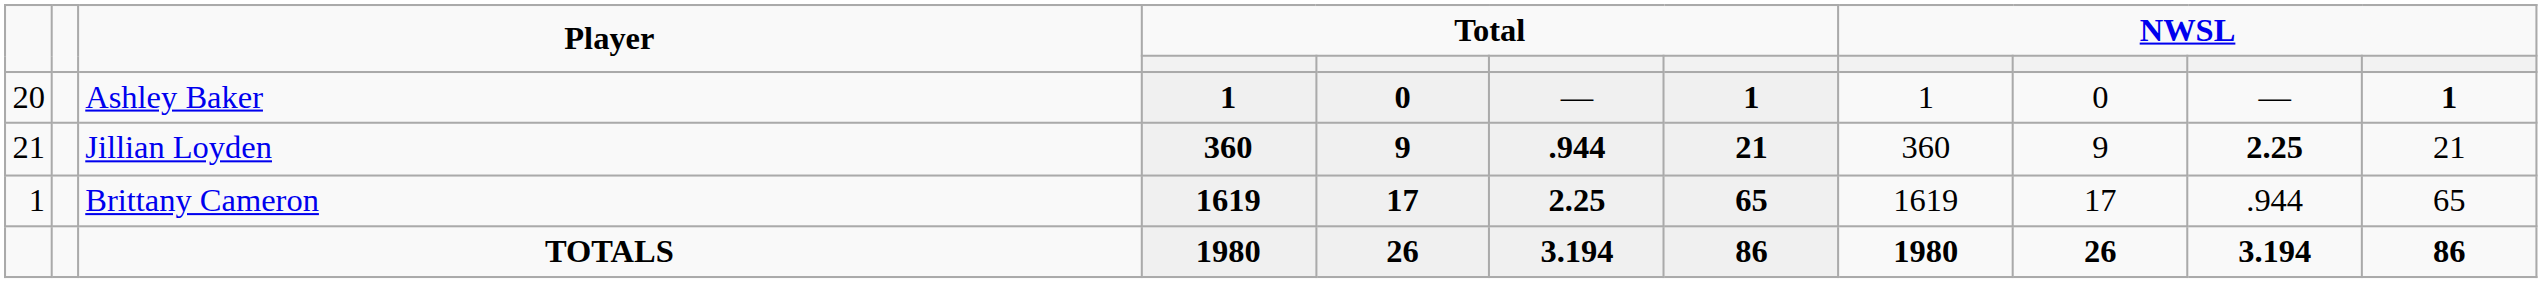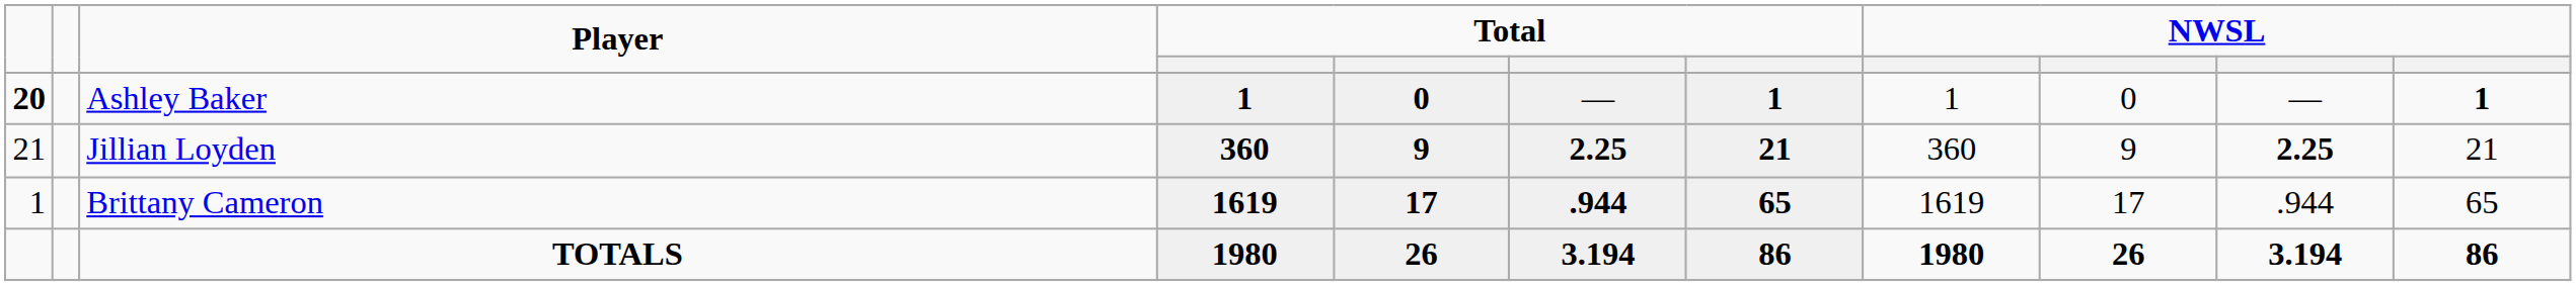Ashley Baker | column 1: normal -> bold
Jillian Loyden | column 6: .944 -> 2.25
Brittany Cameron | column 6: 2.25 -> .944
